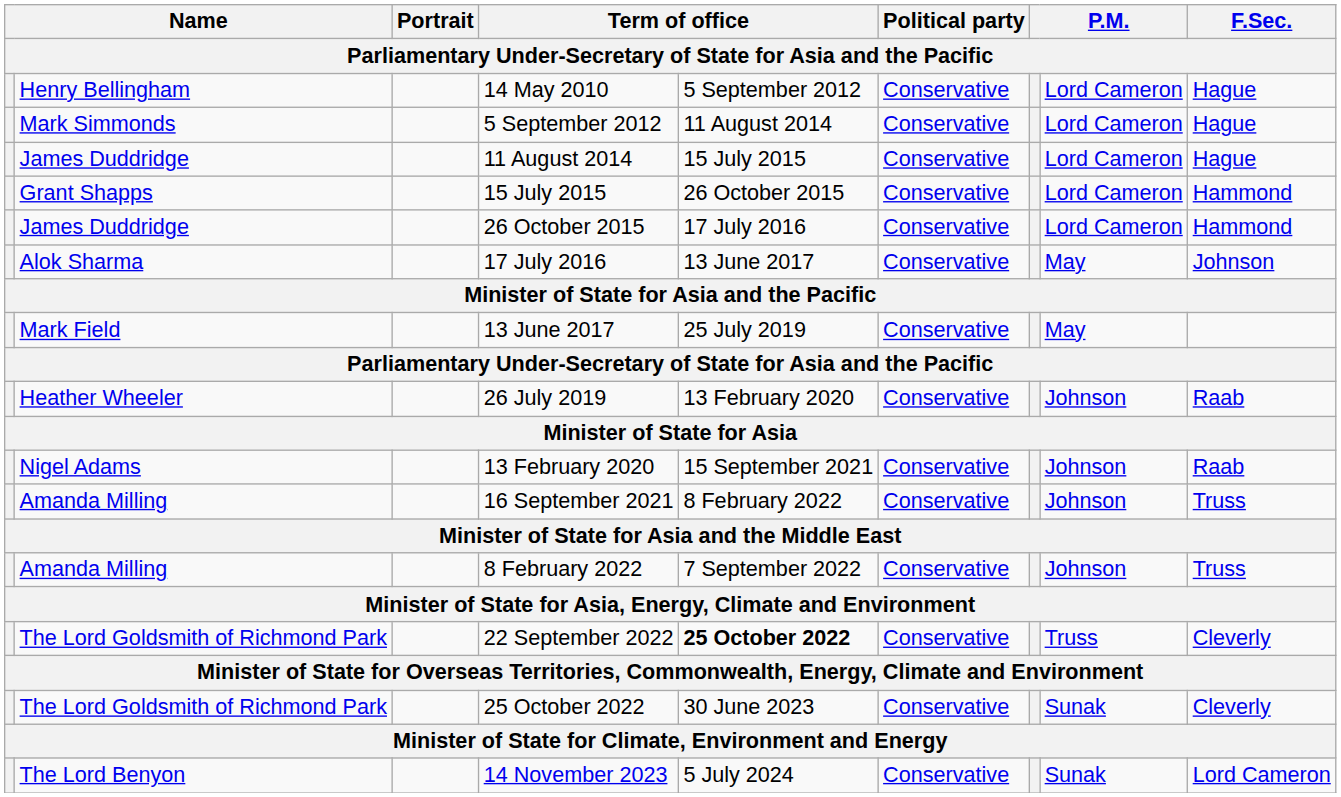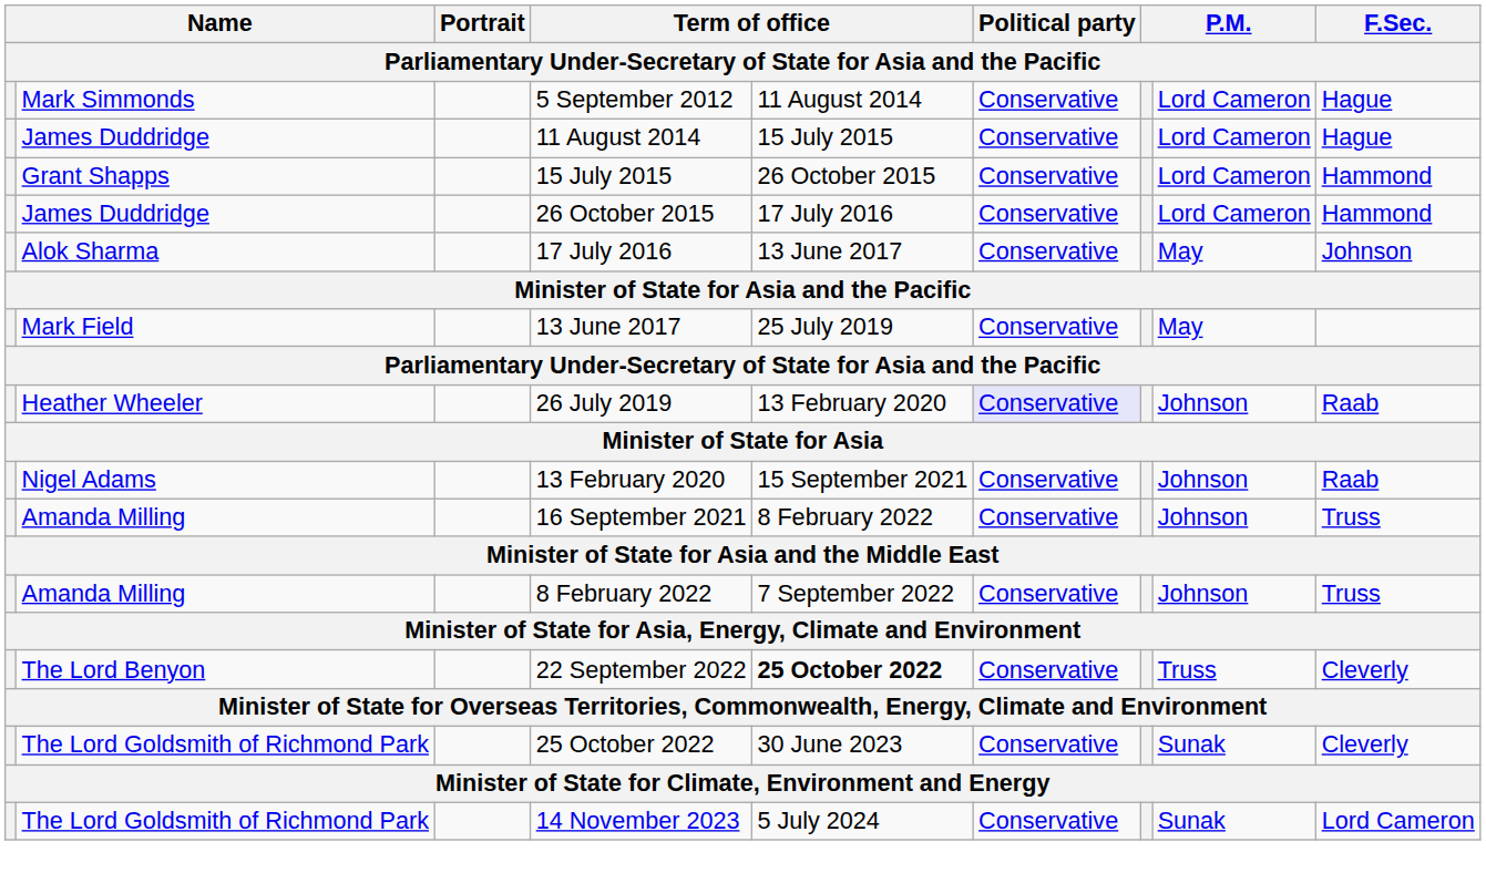- row: Henry Bellingham | 14 May 2010 | 5 September 2012 | Conservative | Lord Cameron | Hague
26 July 2019 | Political party: no background -> lavender background
22 September 2022 | column 2: The Lord Goldsmith of Richmond Park -> The Lord Benyon
14 November 2023 | column 2: The Lord Benyon -> The Lord Goldsmith of Richmond Park
